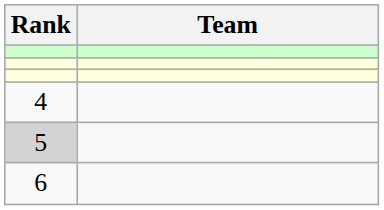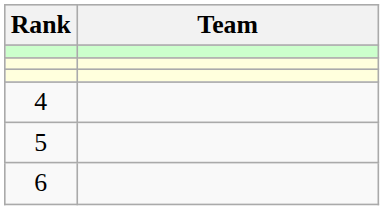row 6 | Rank: lightgrey background -> no background
